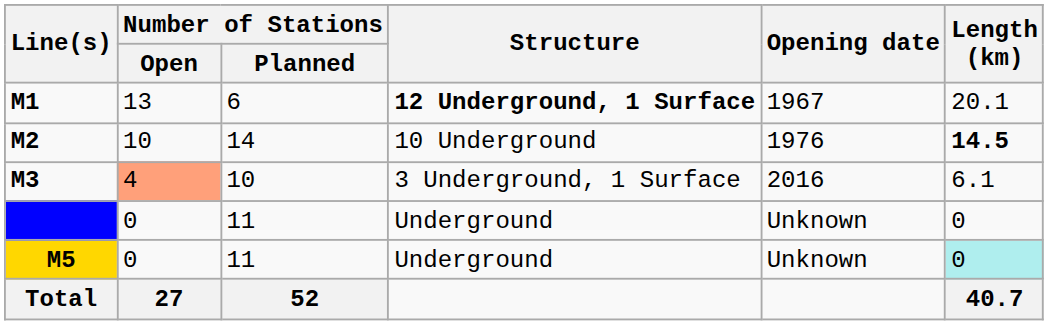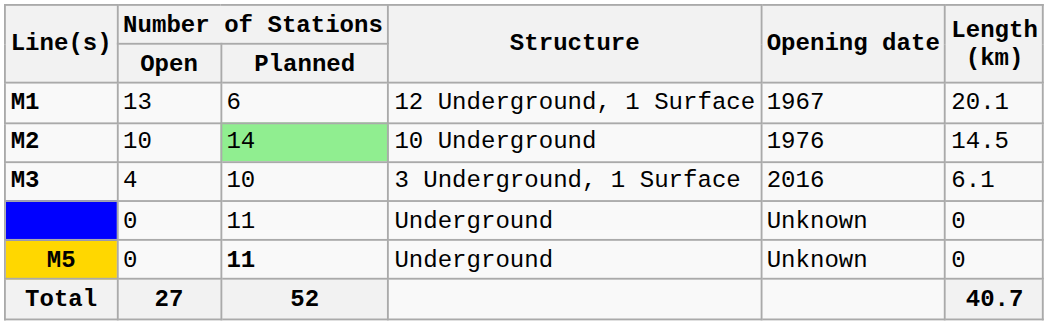M1 | Structure: bold -> normal
M2 | Number of Stations / Planned: no background -> lightgreen background
M2 | Length (km): bold -> normal
M3 | Number of Stations / Open: lightsalmon background -> no background
M5 | Number of Stations / Planned: normal -> bold
M5 | Length (km): paleturquoise background -> no background
